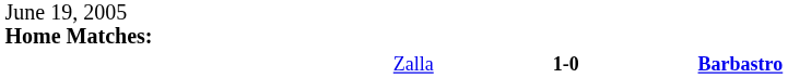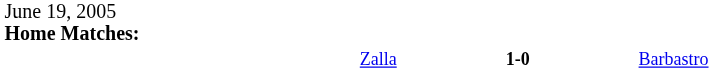Zalla | column 3: bold -> normal
